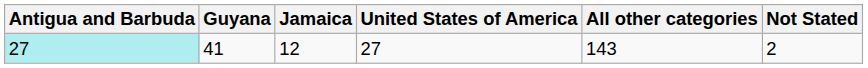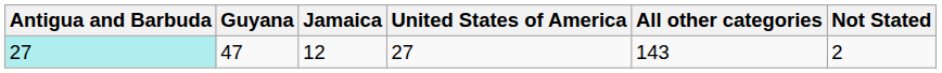row 2 | Guyana: 41 -> 47
